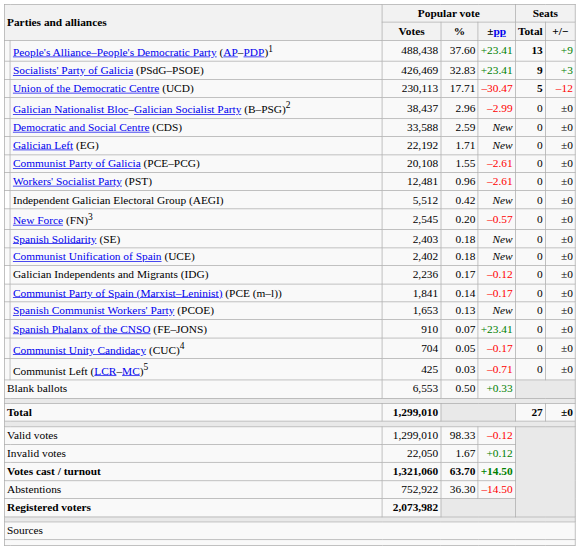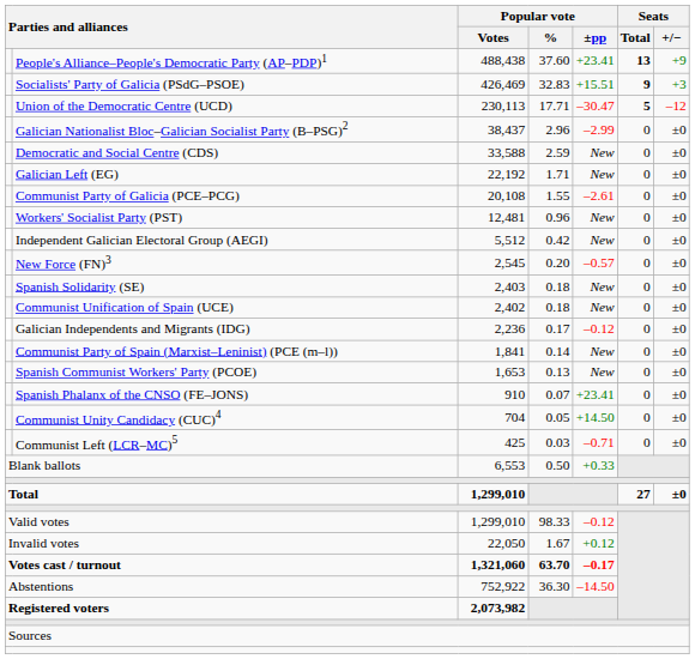Socialists' Party of Galicia (PSdG–PSOE) | Popular vote / ±pp: +23.41 -> +15.51
Workers' Socialist Party (PST) | Popular vote / ±pp: –2.61 -> New
Communist Party of Spain (Marxist–Leninist) (PCE (m–l)) | Popular vote / ±pp: –0.17 -> New
Communist Unity Candidacy (CUC)4 | Popular vote / ±pp: –0.17 -> +14.50
Votes cast / turnout | Popular vote / ±pp: +14.50 -> –0.17
